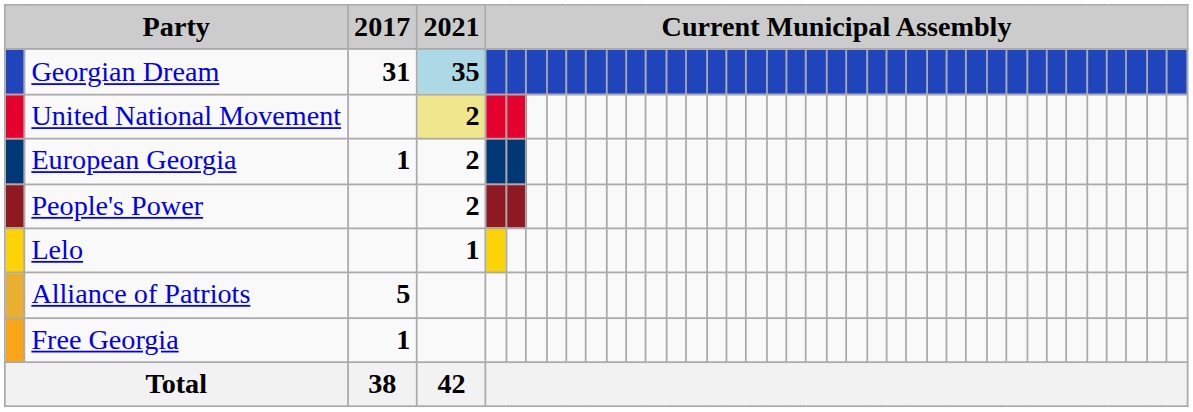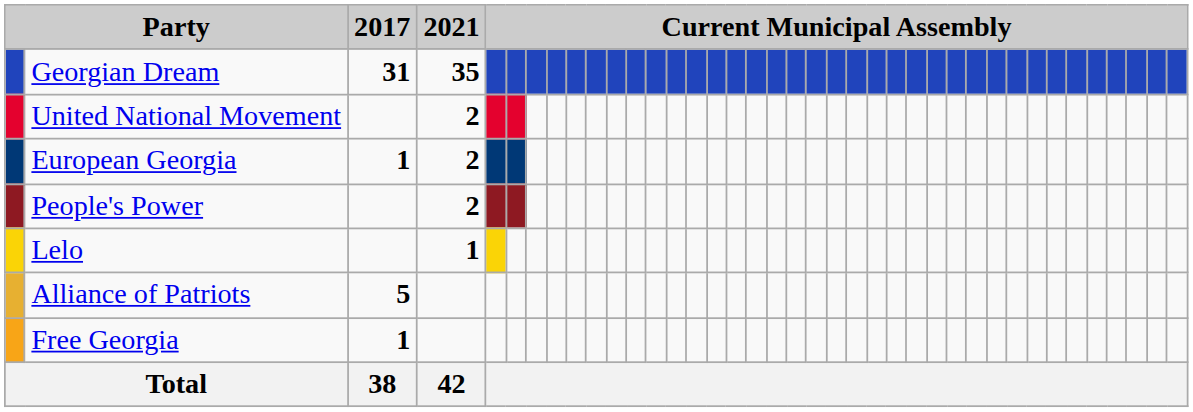Georgian Dream | 2021: lightblue background -> no background
United National Movement | 2021: khaki background -> no background
